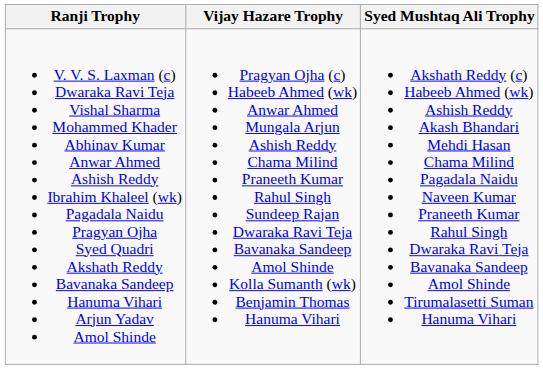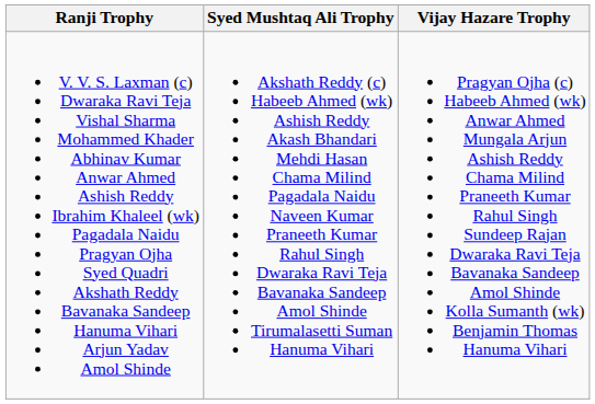columns swapped: Vijay Hazare Trophy <-> Syed Mushtaq Ali Trophy
